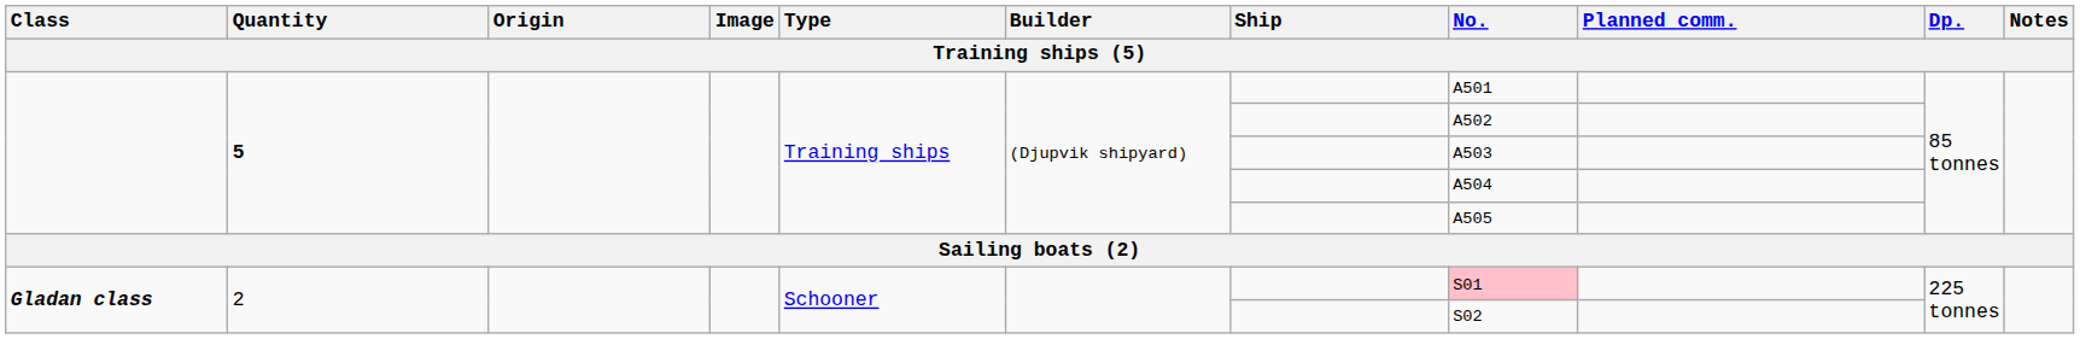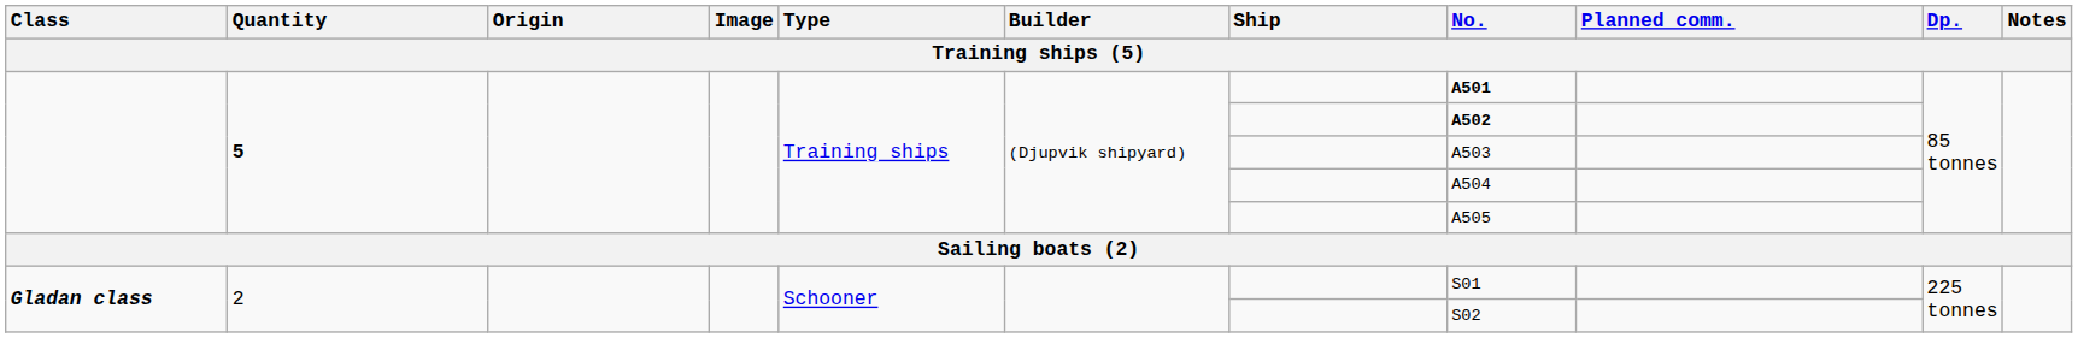row 3 | No.: normal -> bold
row 4 | No.: normal -> bold
row 9 | No.: pink background -> no background
